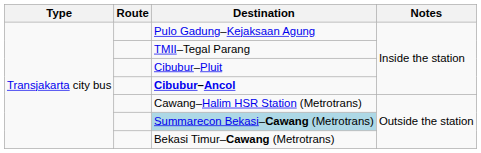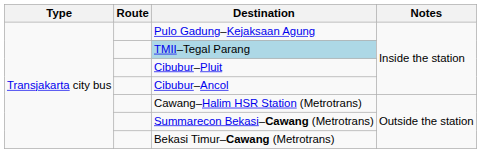TMII–Tegal Parang | Destination: no background -> lightblue background
Cibubur–Ancol | Destination: bold -> normal
Summarecon Bekasi–Cawang (Metrotrans) | Destination: lightblue background -> no background
